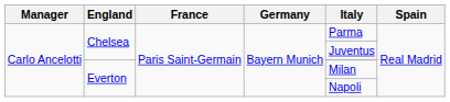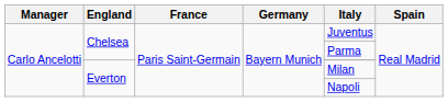row 2 | Italy: Parma -> Juventus
row 3 | Italy: Juventus -> Parma
